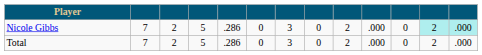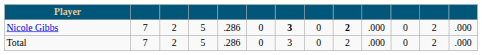Nicole Gibbs | column 7: normal -> bold
Nicole Gibbs | column 9: normal -> bold
Nicole Gibbs | column 12: paleturquoise background -> no background
Nicole Gibbs | column 13: paleturquoise background -> no background
